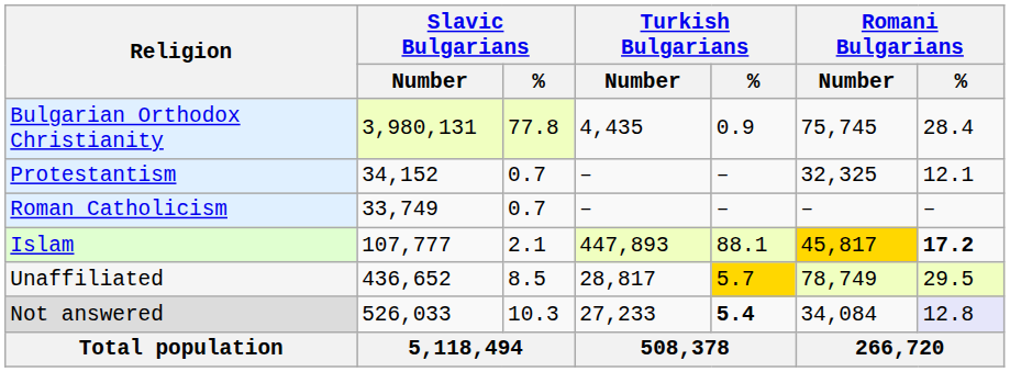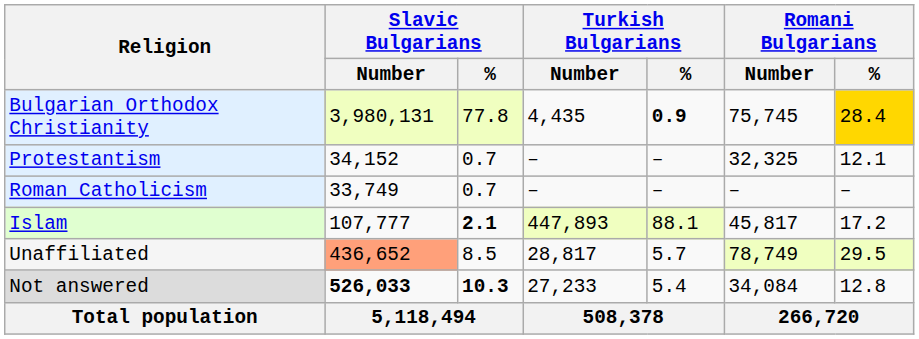Bulgarian Orthodox Christianity | Turkish Bulgarians / %: normal -> bold
Bulgarian Orthodox Christianity | Romani Bulgarians / %: no background -> gold background
Islam | Slavic Bulgarians / %: normal -> bold
Islam | Romani Bulgarians / Number: gold background -> no background
Islam | Romani Bulgarians / %: bold -> normal
Unaffiliated | Slavic Bulgarians / Number: no background -> lightsalmon background
Unaffiliated | Turkish Bulgarians / %: gold background -> no background
Not answered | Slavic Bulgarians / Number: normal -> bold
Not answered | Slavic Bulgarians / %: normal -> bold
Not answered | Turkish Bulgarians / %: bold -> normal
Not answered | Romani Bulgarians / %: lavender background -> no background
